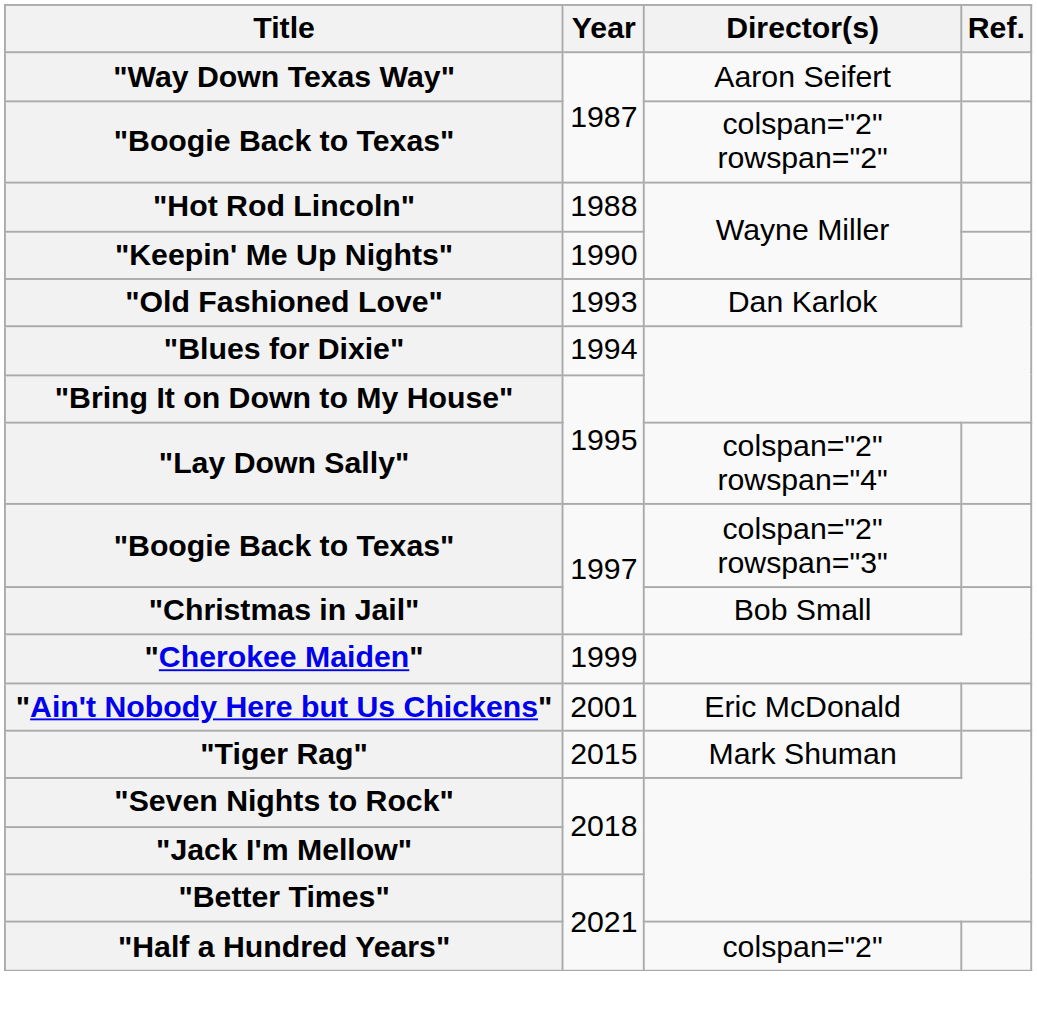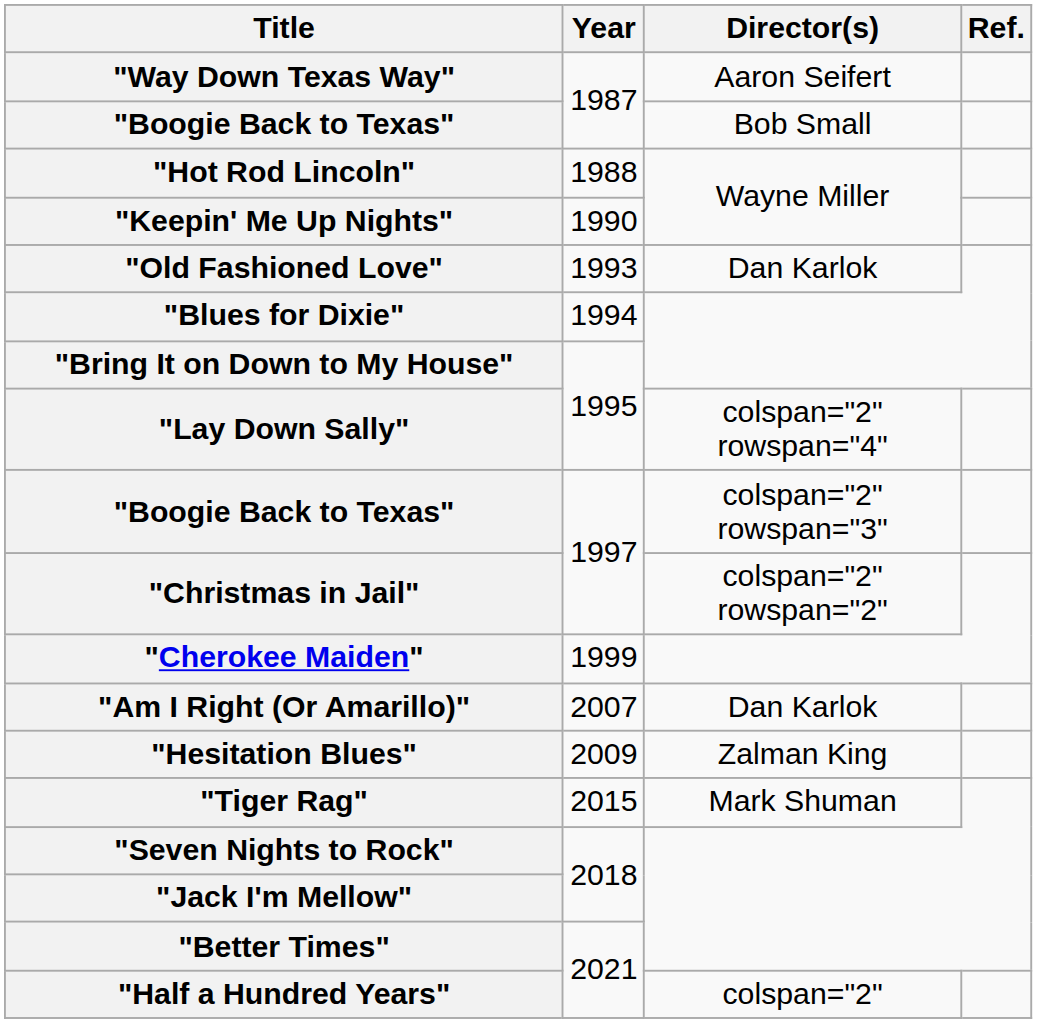"Boogie Back to Texas" / 1987 | Director(s): colspan="2" rowspan="2" -> Bob Small
"Christmas in Jail" | Director(s): Bob Small -> colspan="2" rowspan="2"
- row: "Ain't Nobody Here but Us Chickens" | 2001 | Eric McDonald
+ row: "Am I Right (Or Amarillo)" | 2007 | Dan Karlok
+ row: "Hesitation Blues" | 2009 | Zalman King
